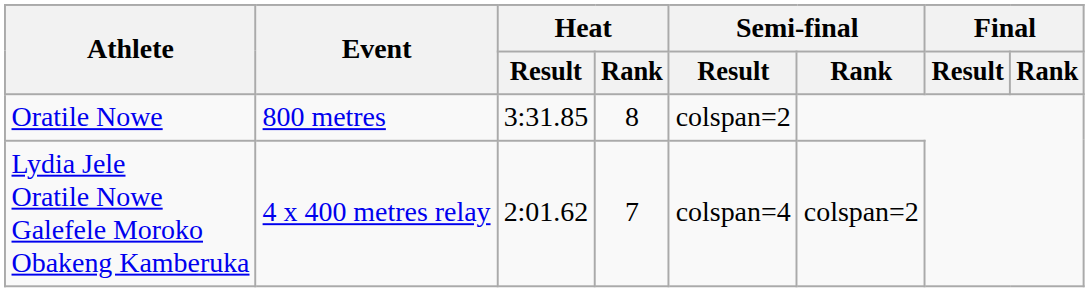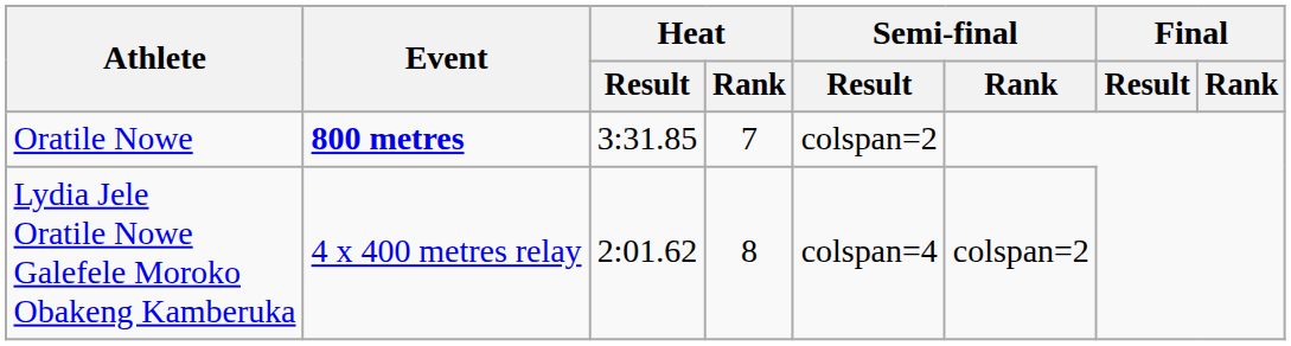Oratile Nowe | Event: normal -> bold
Oratile Nowe | Heat / Rank: 8 -> 7
Lydia Jele Oratile Nowe Galefele Moroko Obakeng Kamberuka | Heat / Rank: 7 -> 8
